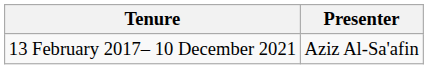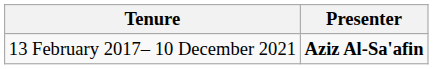13 February 2017– 10 December 2021 | Presenter: normal -> bold
